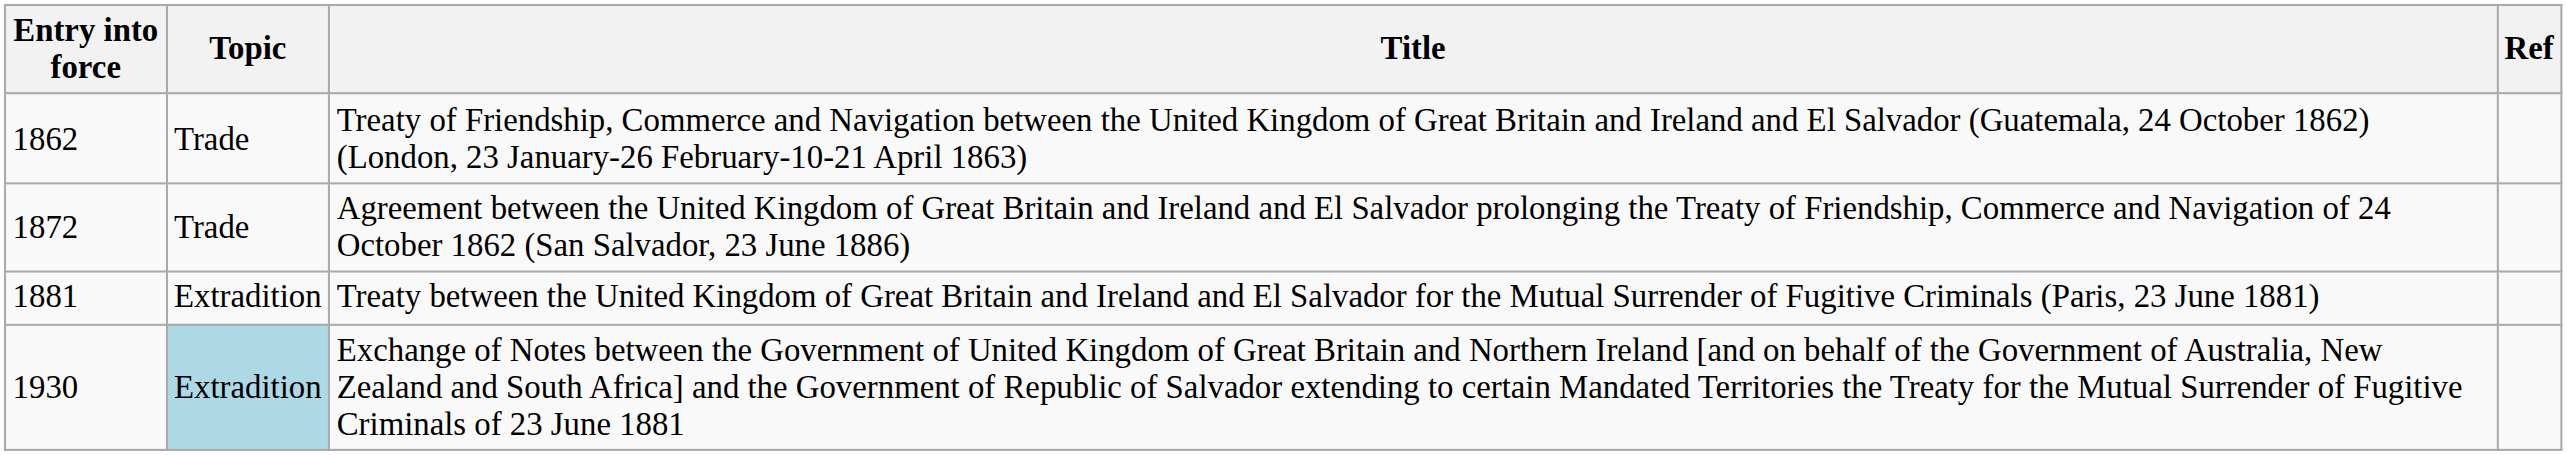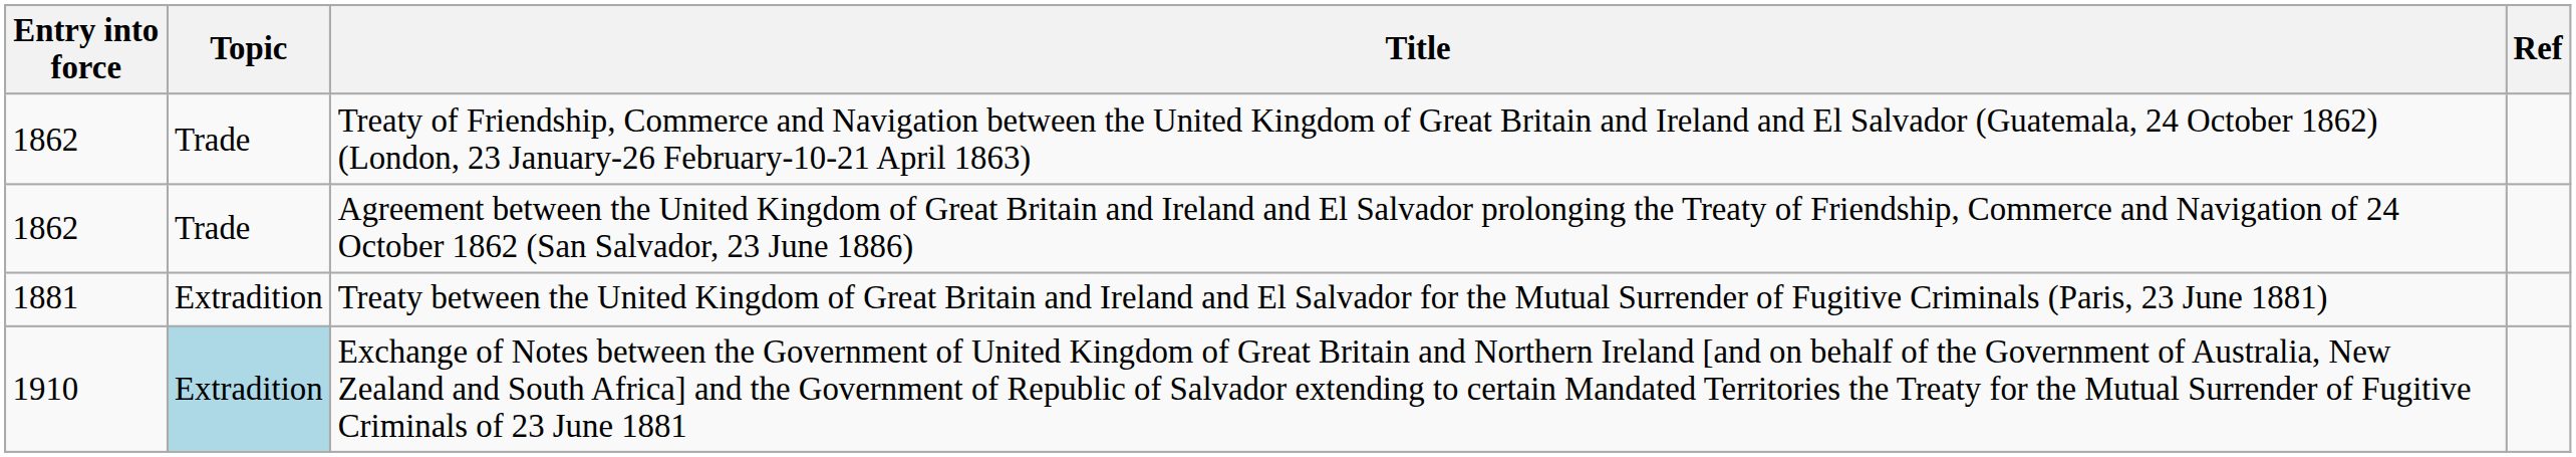row 3 | Entry into force: 1872 -> 1862
row 5 | Entry into force: 1930 -> 1910
